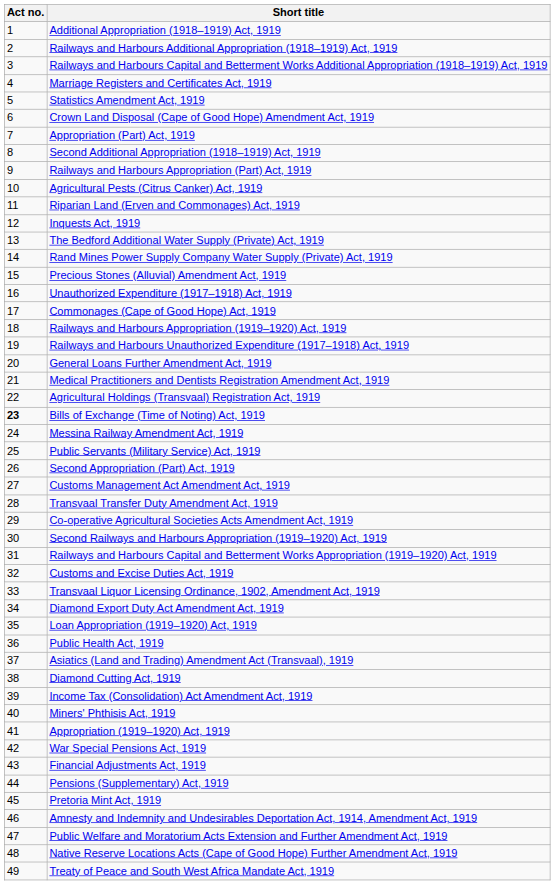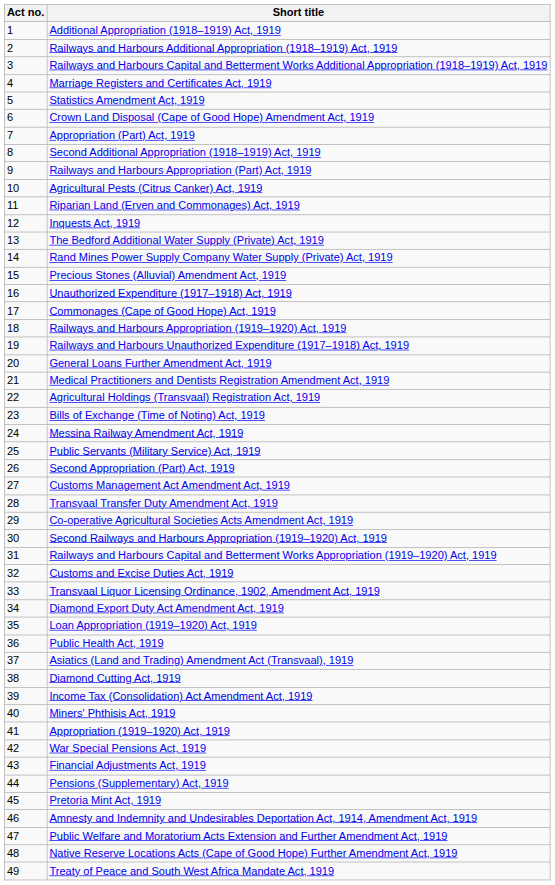Bills of Exchange (Time of Noting) Act, 1919 | Act no.: bold -> normal
